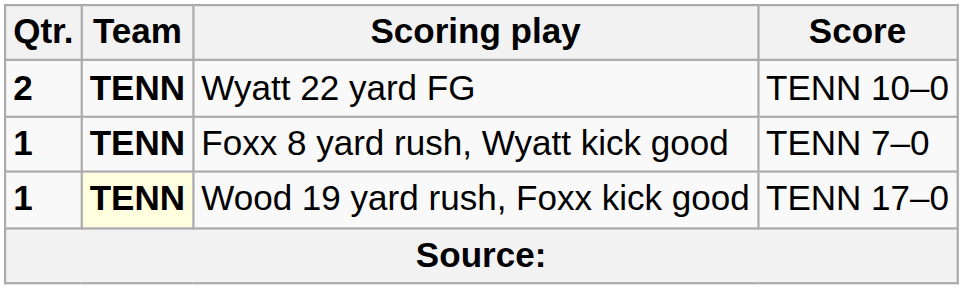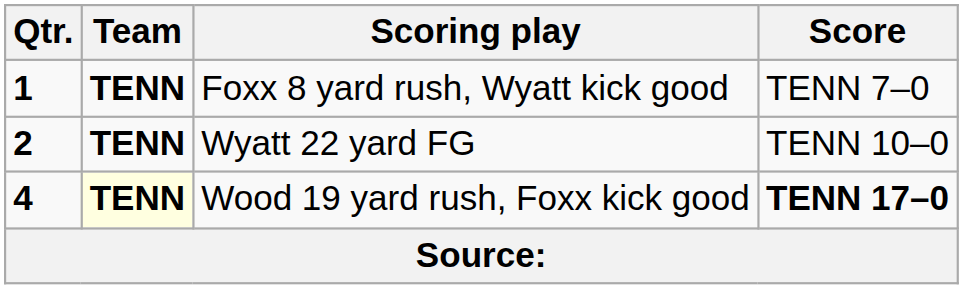rows swapped: Foxx 8 yard rush, Wyatt kick good <-> Wyatt 22 yard FG
Wood 19 yard rush, Foxx kick good | Qtr.: 1 -> 4
Wood 19 yard rush, Foxx kick good | Score: normal -> bold
